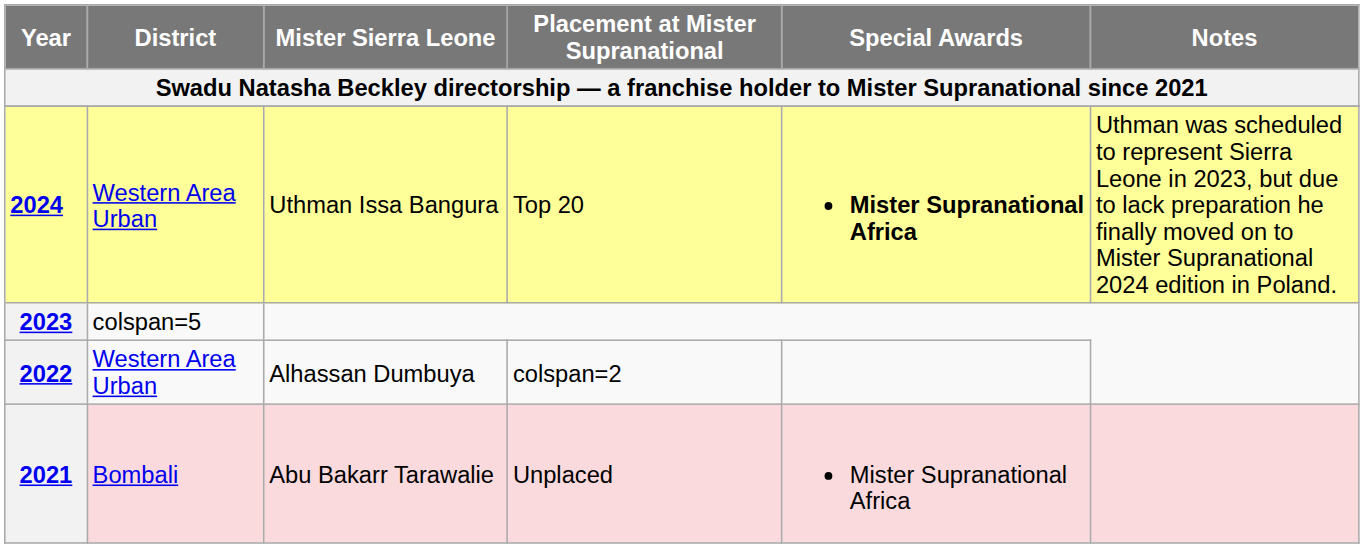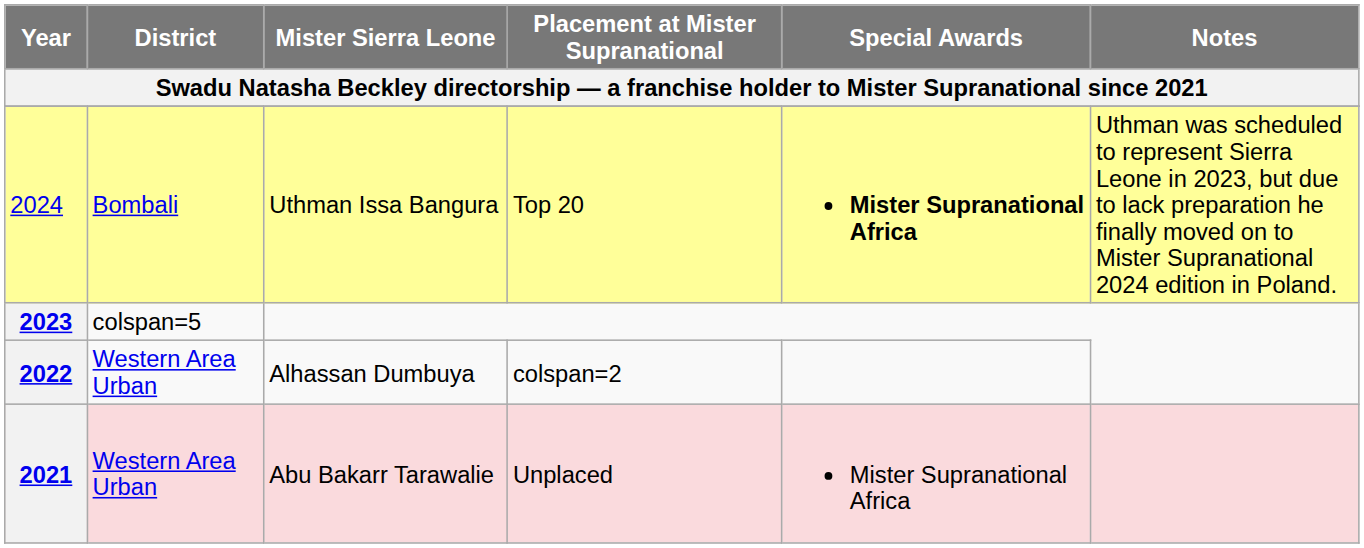Uthman Issa Bangura | Year: bold -> normal
Uthman Issa Bangura | District: Western Area Urban -> Bombali
Abu Bakarr Tarawalie | District: Bombali -> Western Area Urban
